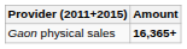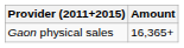Gaon physical sales | Amount: bold -> normal
